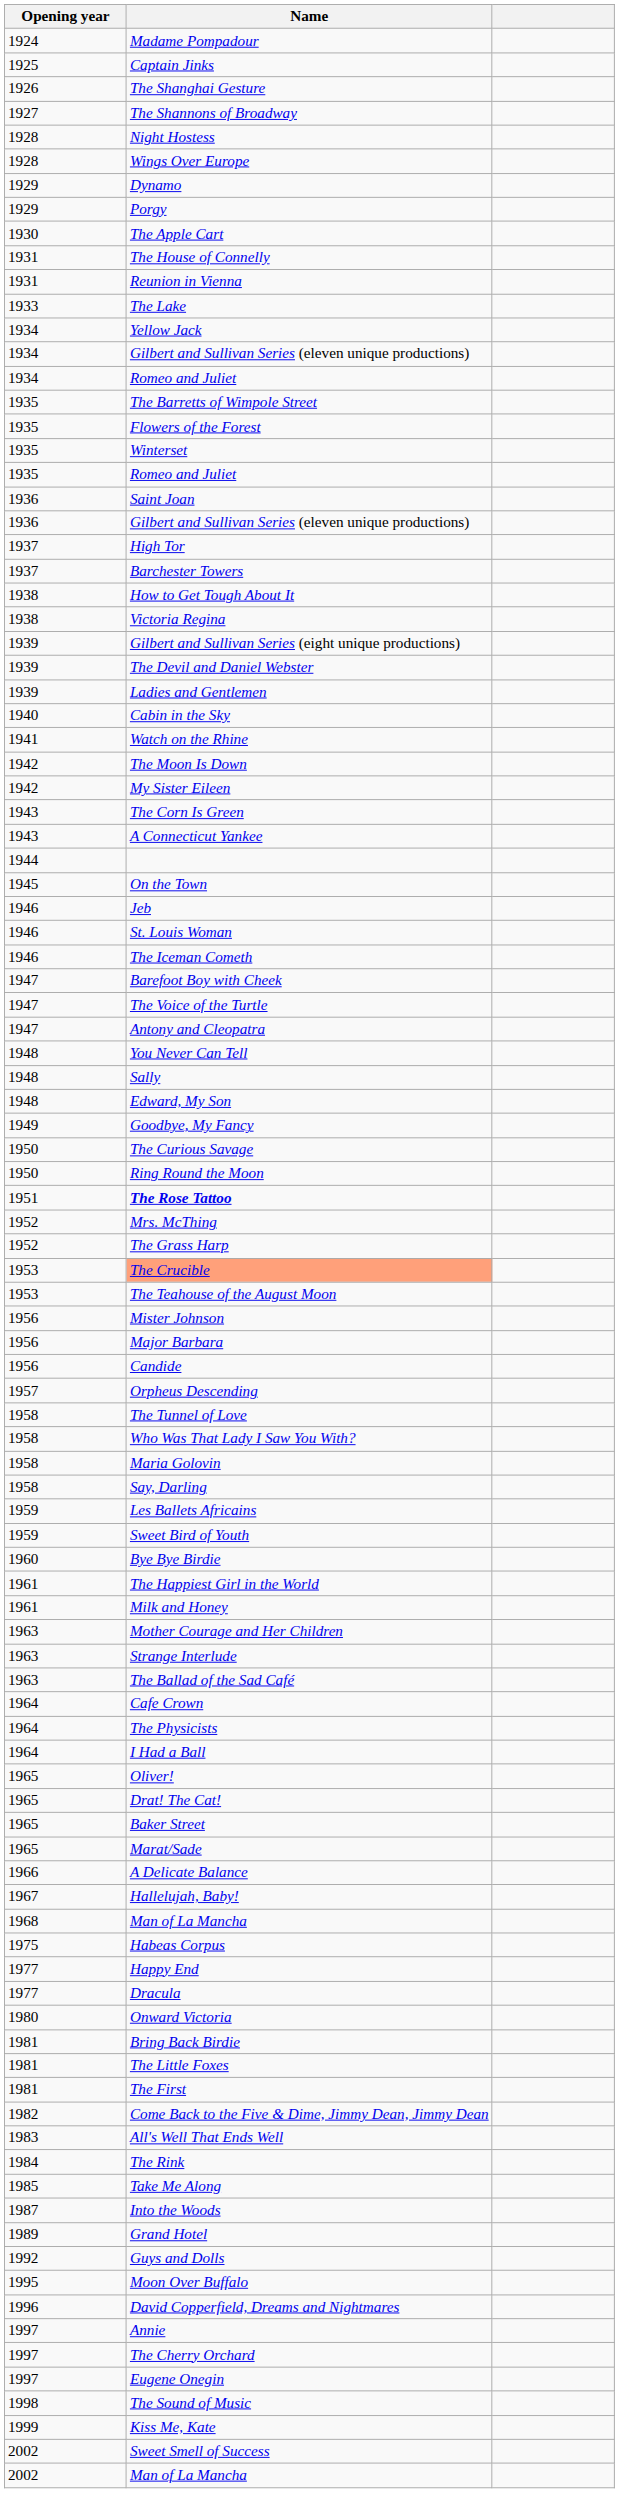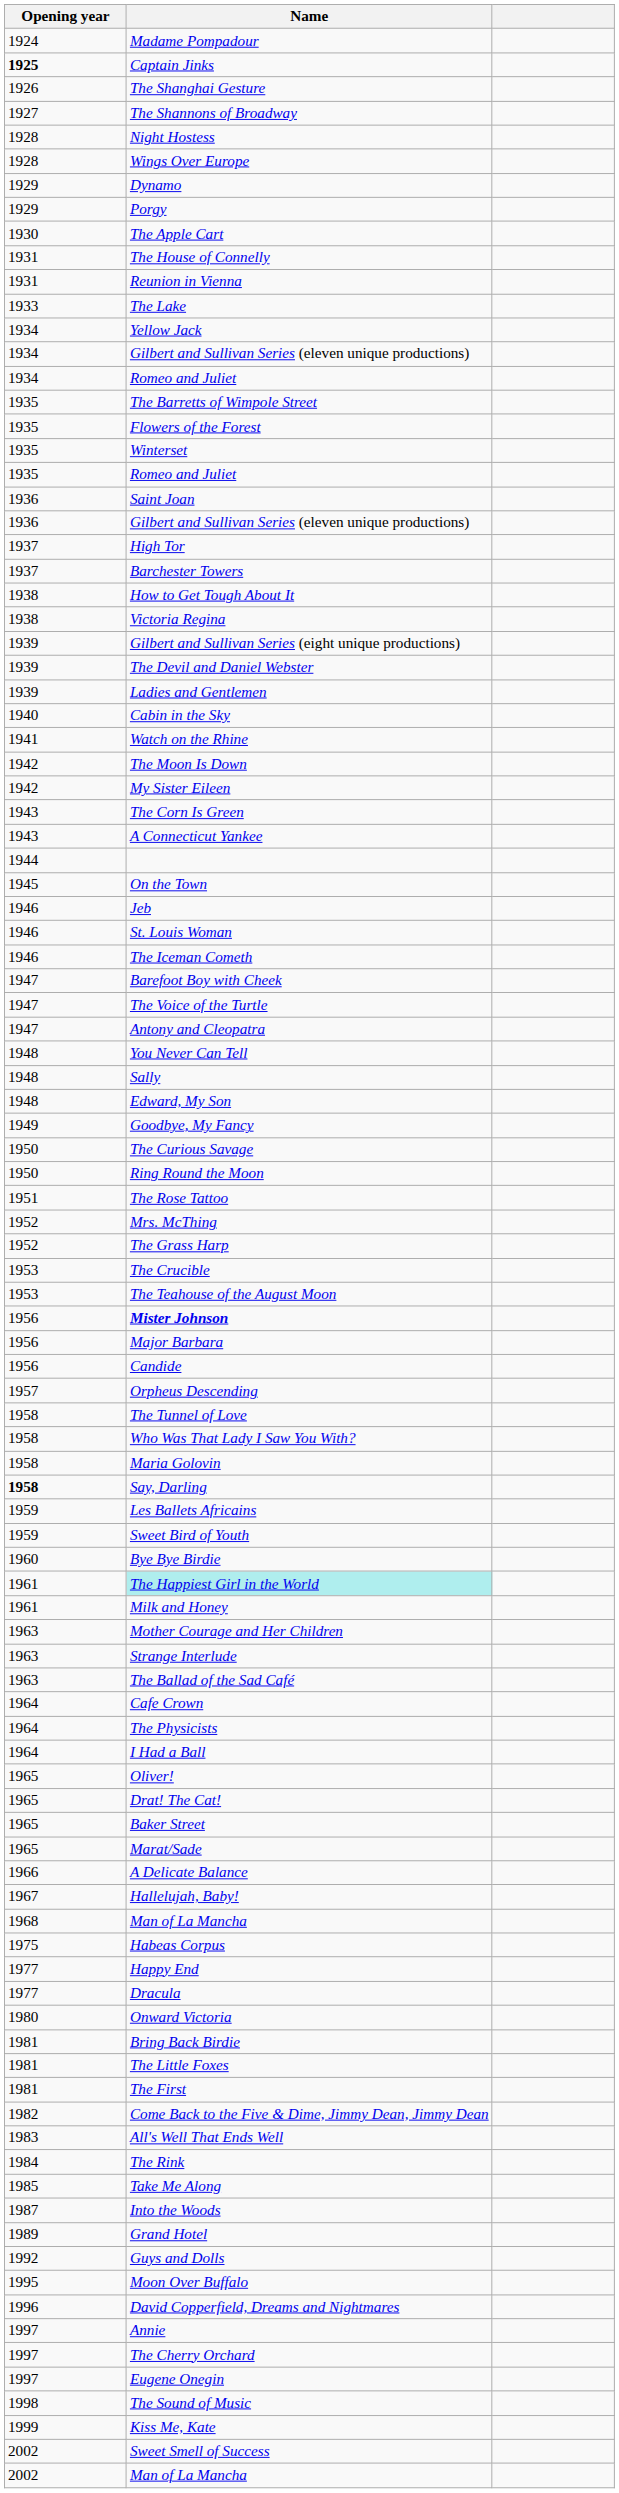Captain Jinks | Opening year: normal -> bold
The Rose Tattoo | Name: bold -> normal
The Crucible | Name: lightsalmon background -> no background
Mister Johnson | Name: normal -> bold
Say, Darling | Opening year: normal -> bold
The Happiest Girl in the World | Name: no background -> paleturquoise background
